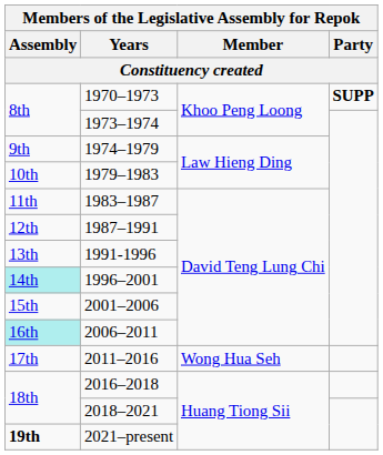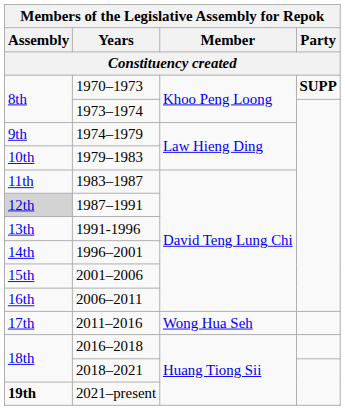1987–1991 | Assembly: no background -> lightgrey background
1996–2001 | Assembly: paleturquoise background -> no background
2006–2011 | Assembly: paleturquoise background -> no background
